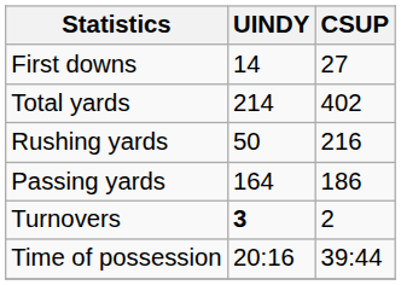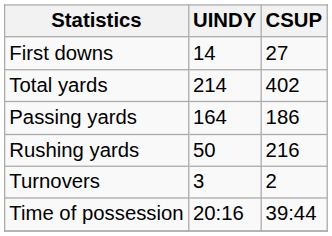rows swapped: Rushing yards <-> Passing yards
Turnovers | UINDY: bold -> normal
